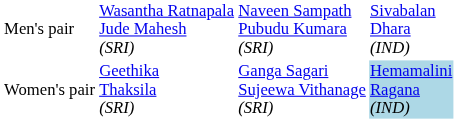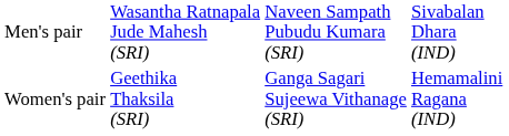Women's pair | column 4: lightblue background -> no background
